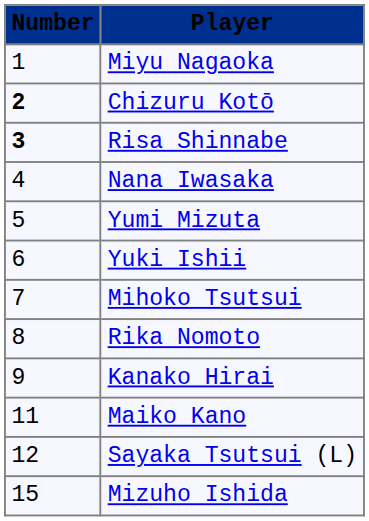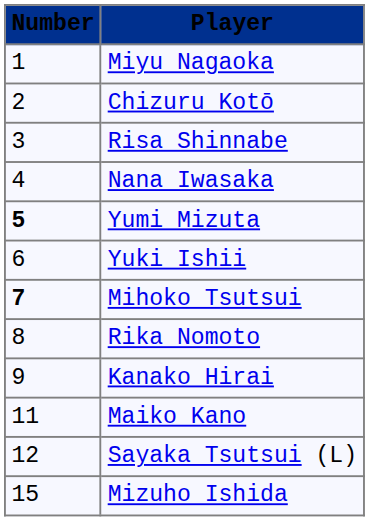Chizuru Kotō | Number: bold -> normal
Risa Shinnabe | Number: bold -> normal
Yumi Mizuta | Number: normal -> bold
Mihoko Tsutsui | Number: normal -> bold
